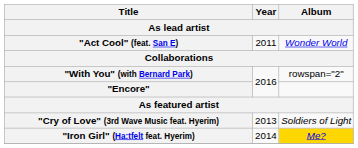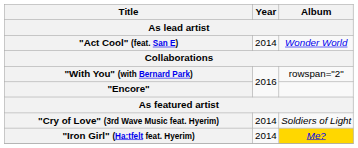"Act Cool" (feat. San E) | Year: 2011 -> 2014
"Cry of Love" (3rd Wave Music feat. Hyerim) | Year: 2013 -> 2014
